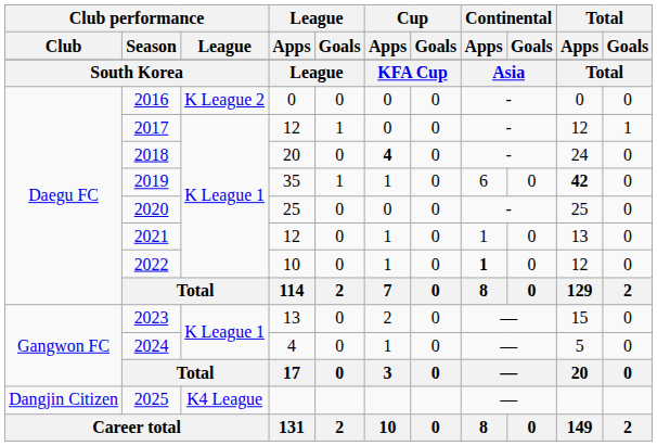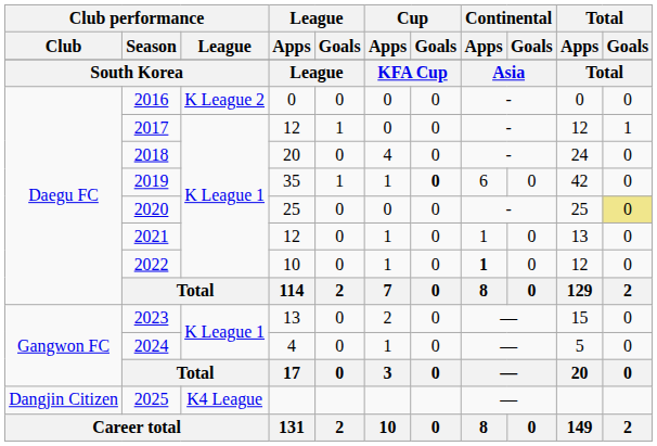2018 | Cup / Apps: bold -> normal
2019 | Cup / Goals: normal -> bold
2019 | Total / Apps: bold -> normal
2020 | Total / Goals: no background -> khaki background
